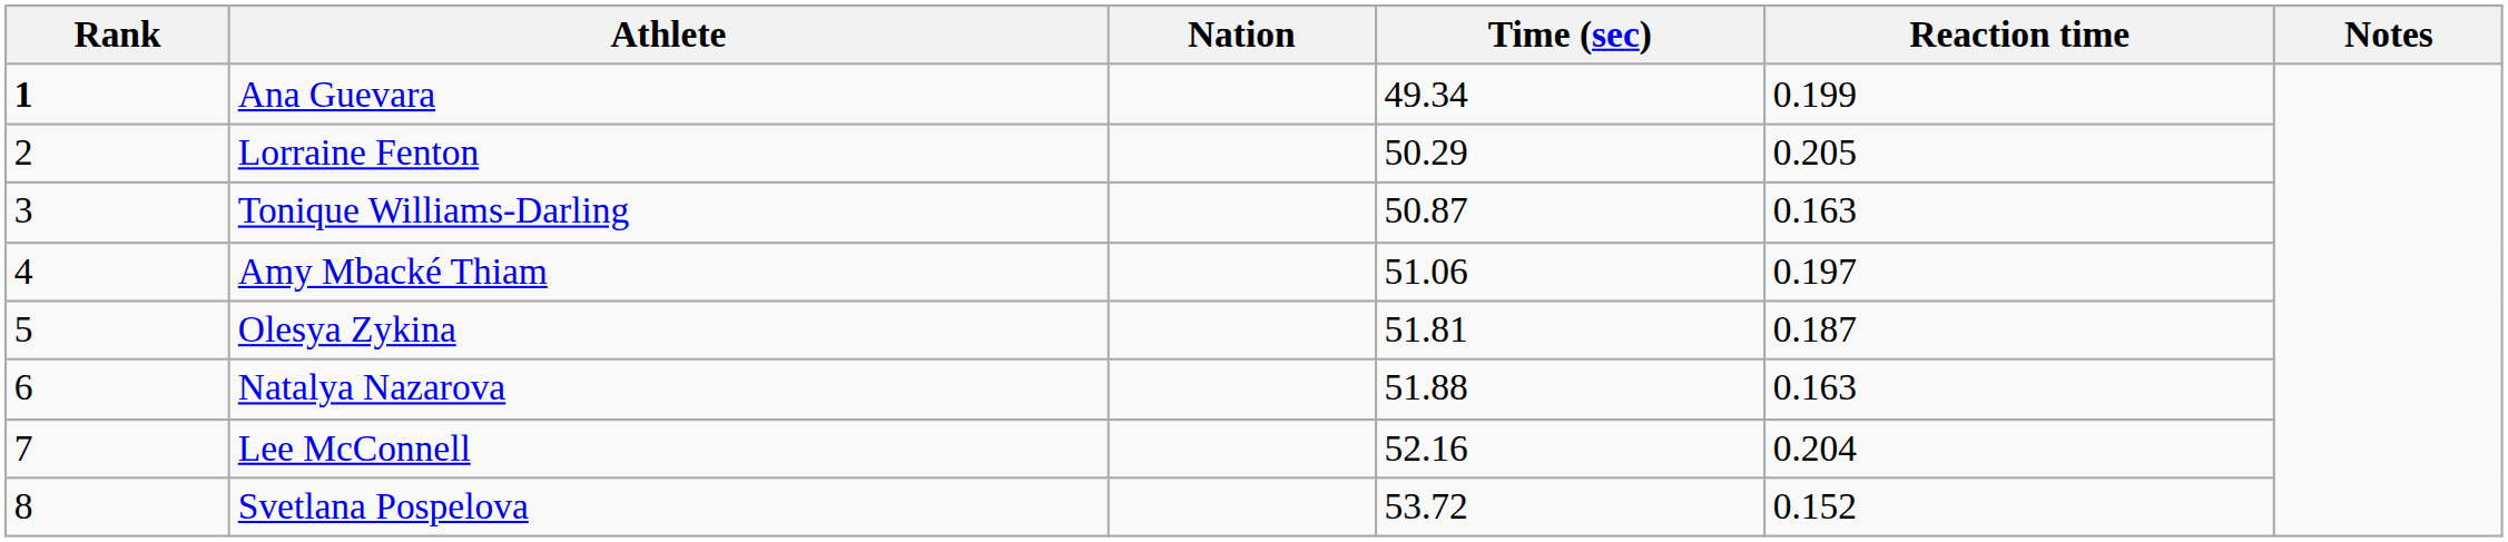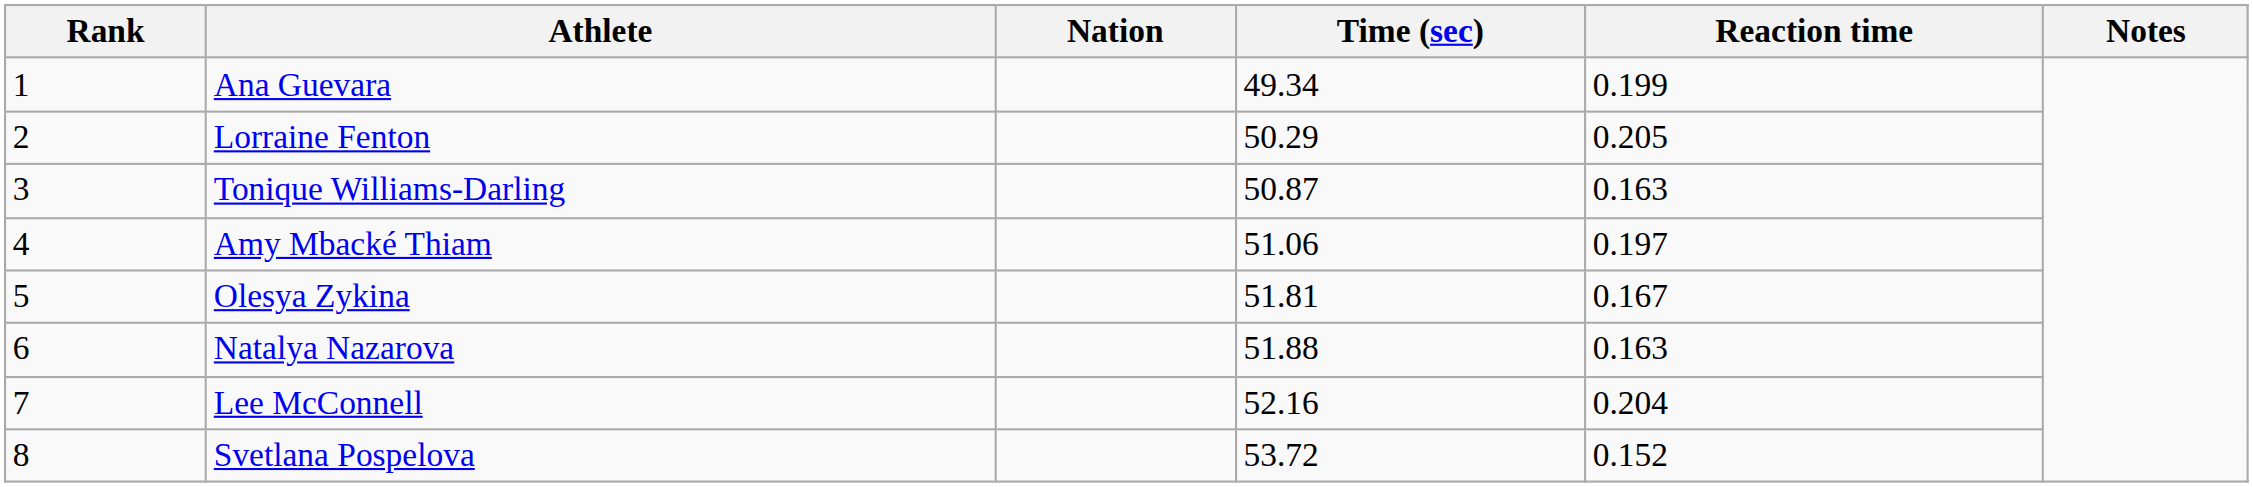Ana Guevara | Rank: bold -> normal
Olesya Zykina | Reaction time: 0.187 -> 0.167
